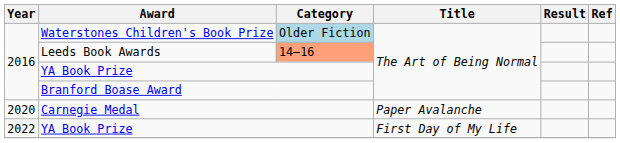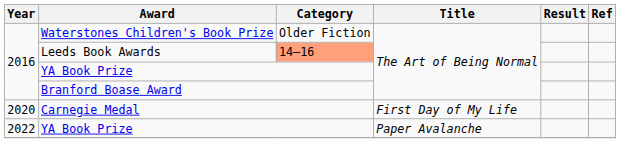Waterstones Children's Book Prize | Category: lightblue background -> no background
Carnegie Medal | Title: Paper Avalanche -> First Day of My Life
2022 / YA Book Prize | Title: First Day of My Life -> Paper Avalanche
